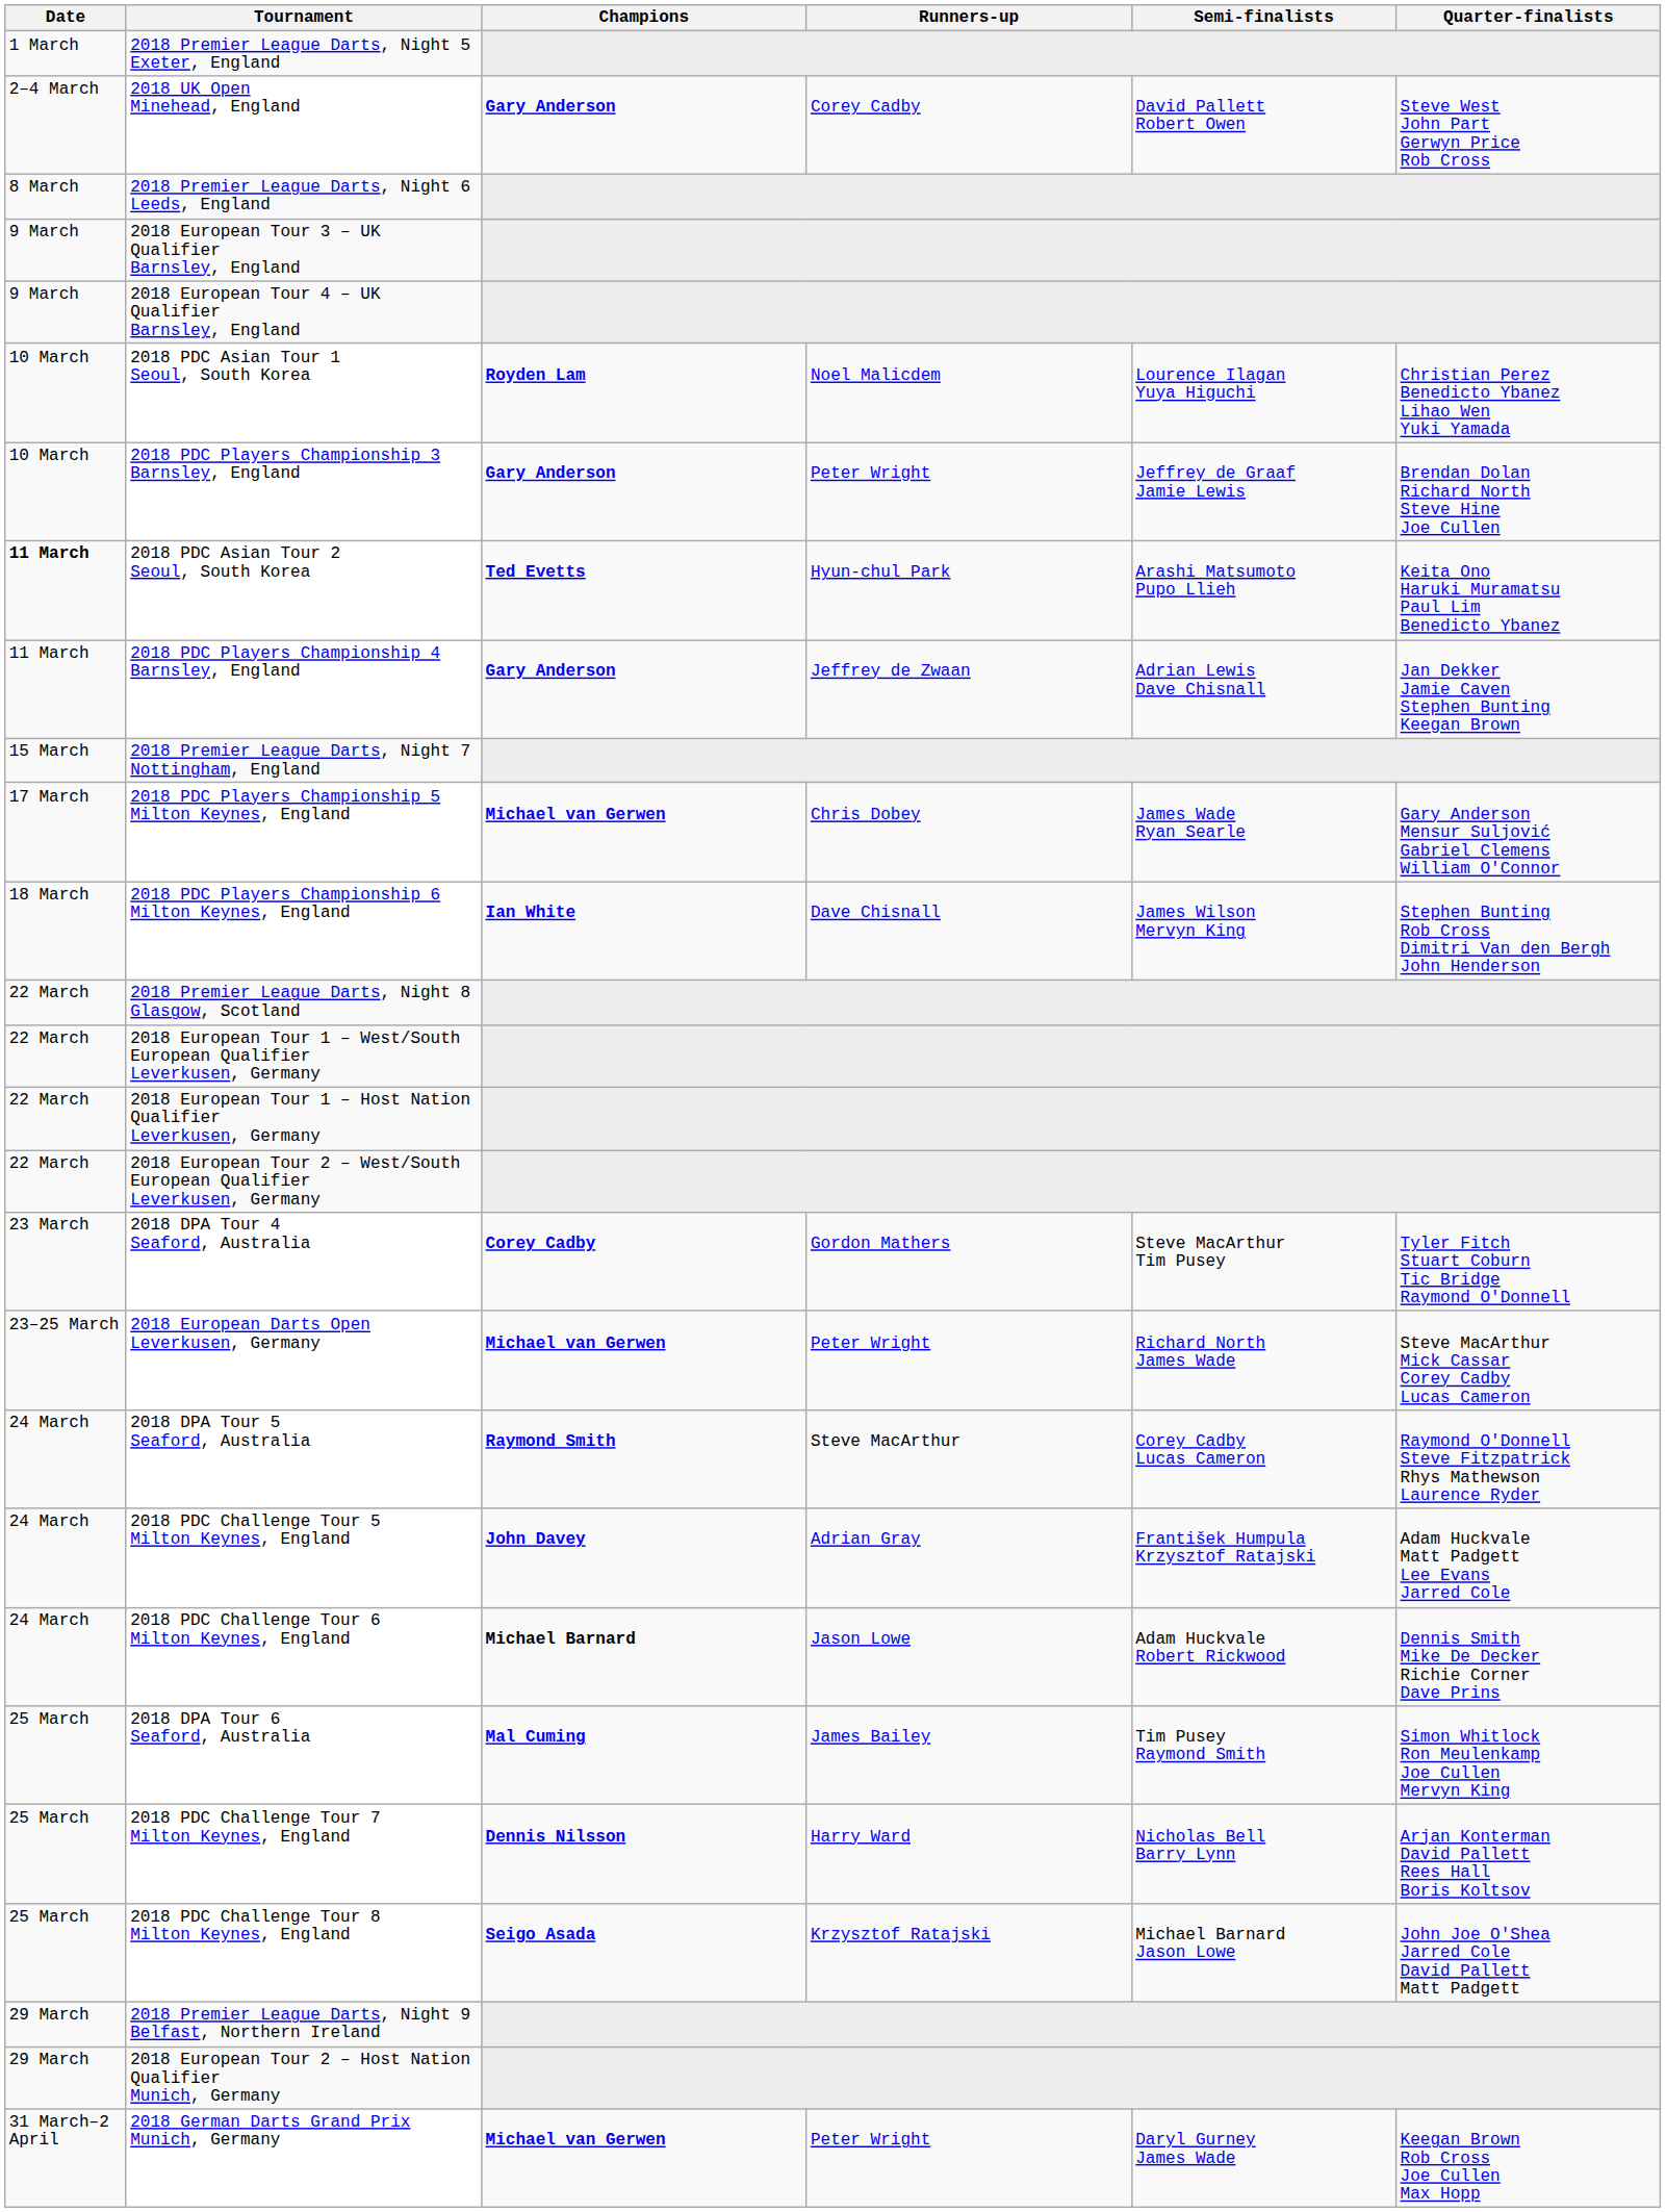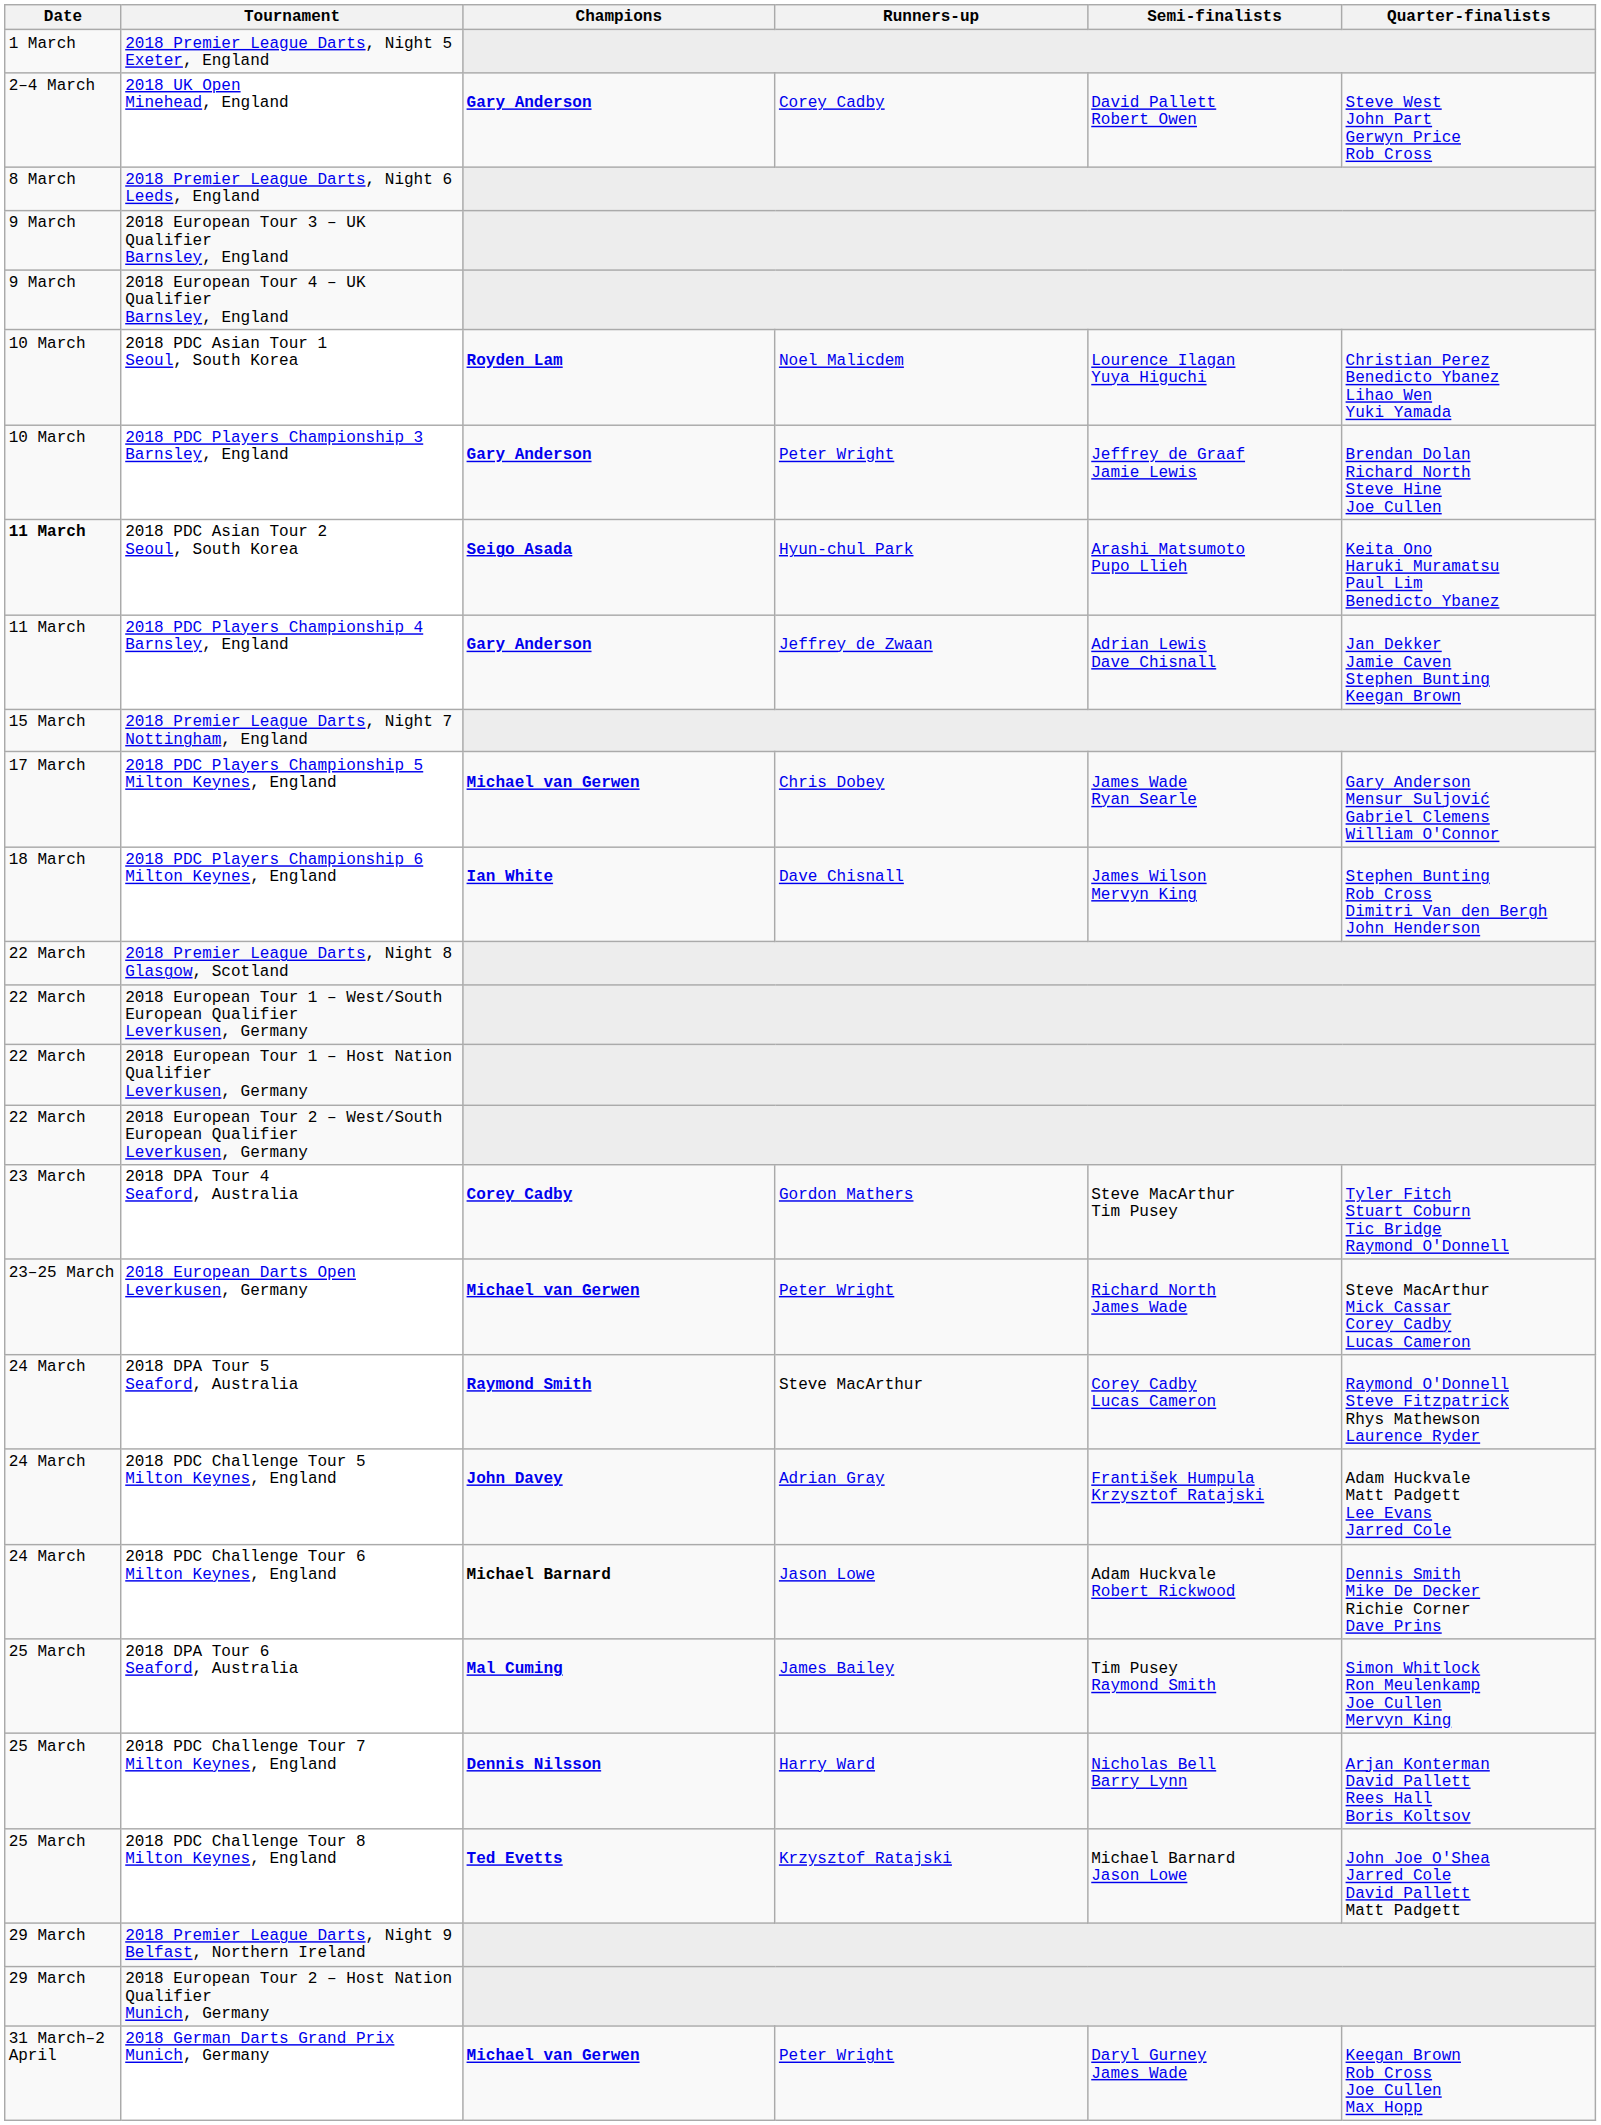2018 PDC Asian Tour 2 Seoul, South Korea | Champions: Ted Evetts -> Seigo Asada
2018 PDC Challenge Tour 8 Milton Keynes, England | Champions: Seigo Asada -> Ted Evetts
